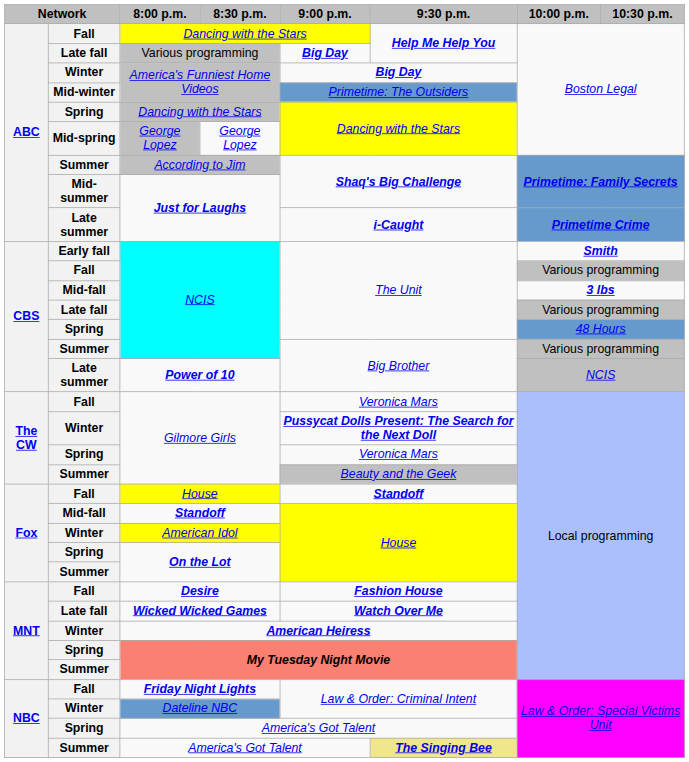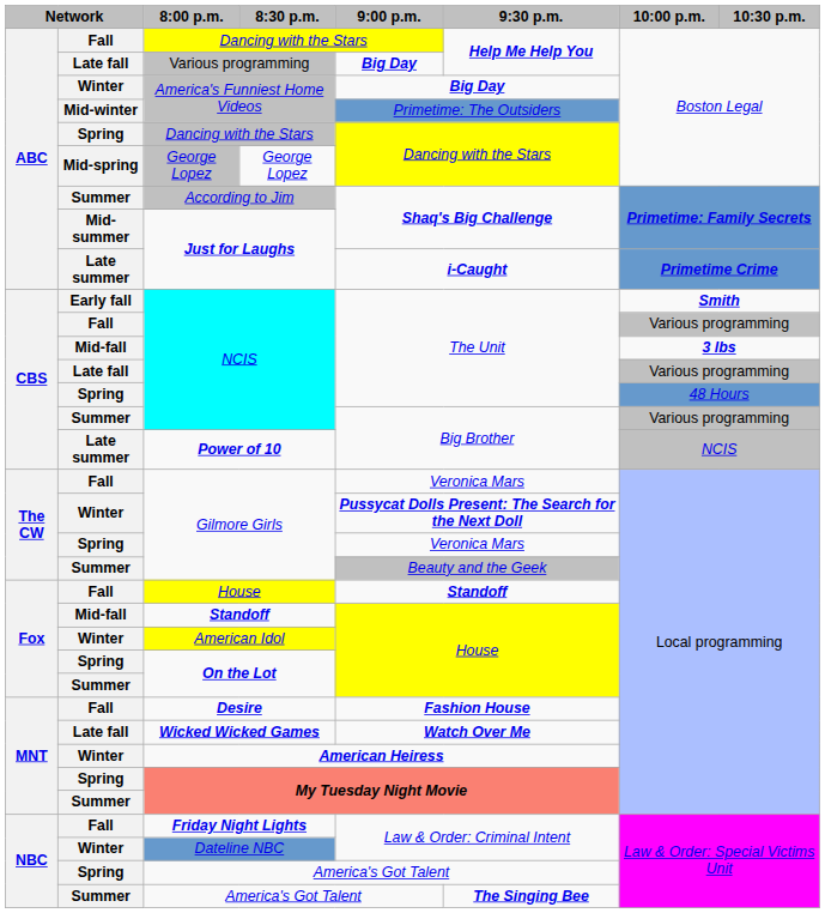Summer / America's Got Talent | 9:30 p.m.: khaki background -> no background
